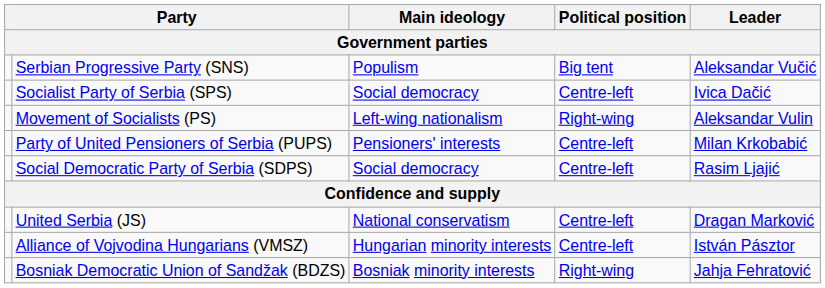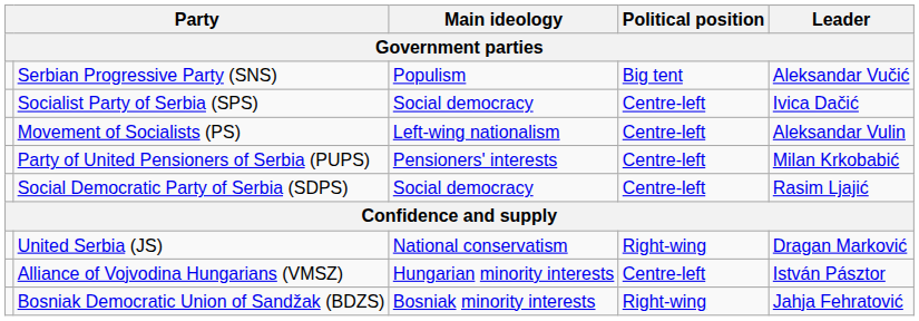Movement of Socialists (PS) | Political position: Right-wing -> Centre-left
United Serbia (JS) | Political position: Centre-left -> Right-wing
